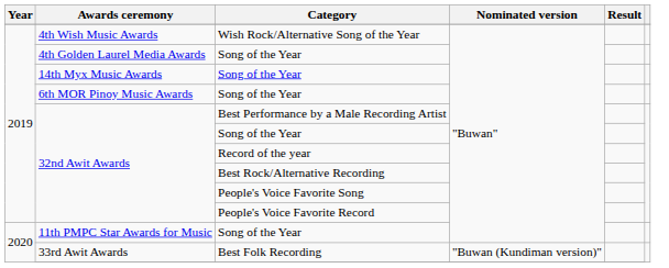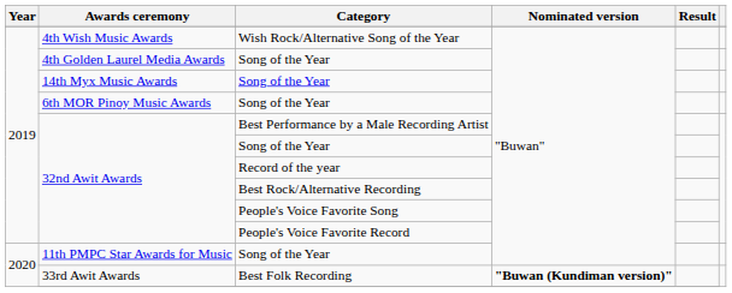Best Folk Recording | Nominated version: normal -> bold
